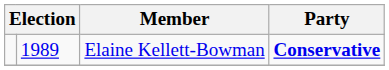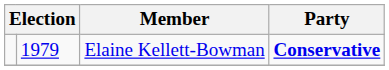Elaine Kellett-Bowman | column 2: 1989 -> 1979
